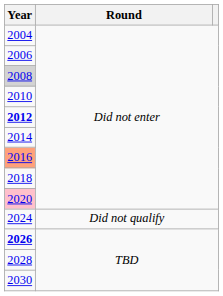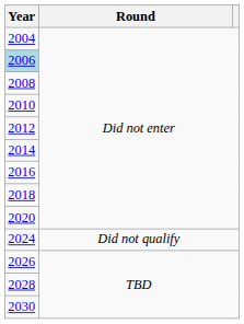2006 | Year: no background -> lightblue background
2008 | Year: lightgrey background -> no background
2012 | Year: bold -> normal
2016 | Year: lightsalmon background -> no background
2020 | Year: pink background -> no background
2026 | Year: bold -> normal
